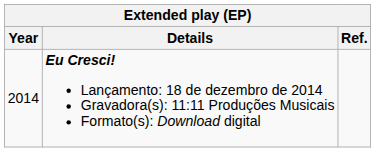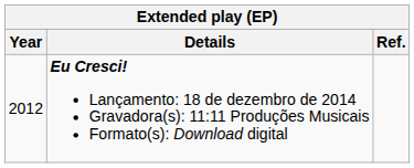row 3 | Year: 2014 -> 2012
